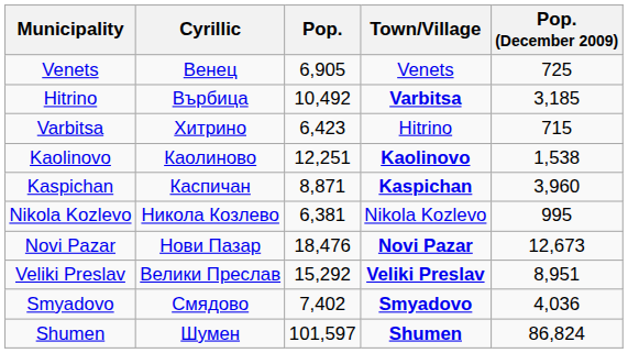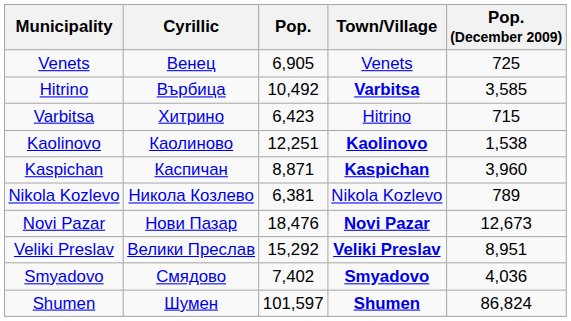row 3 | Pop. (December 2009): 3,185 -> 3,585
row 7 | Pop. (December 2009): 995 -> 789
